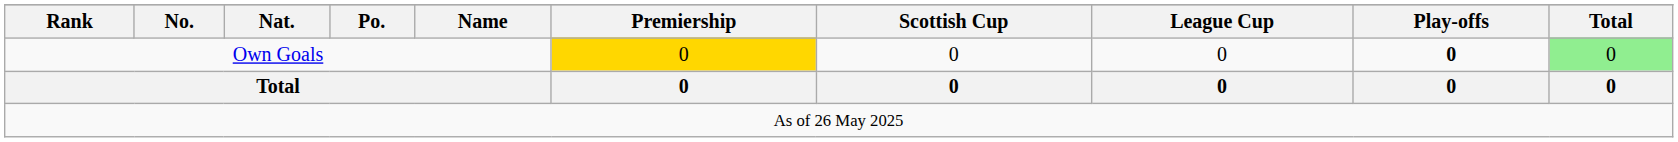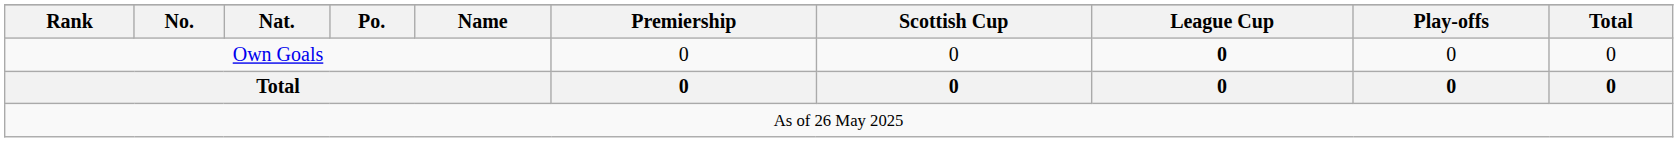Own Goals | Premiership: gold background -> no background
Own Goals | League Cup: normal -> bold
Own Goals | Play-offs: bold -> normal
Own Goals | Total: lightgreen background -> no background
